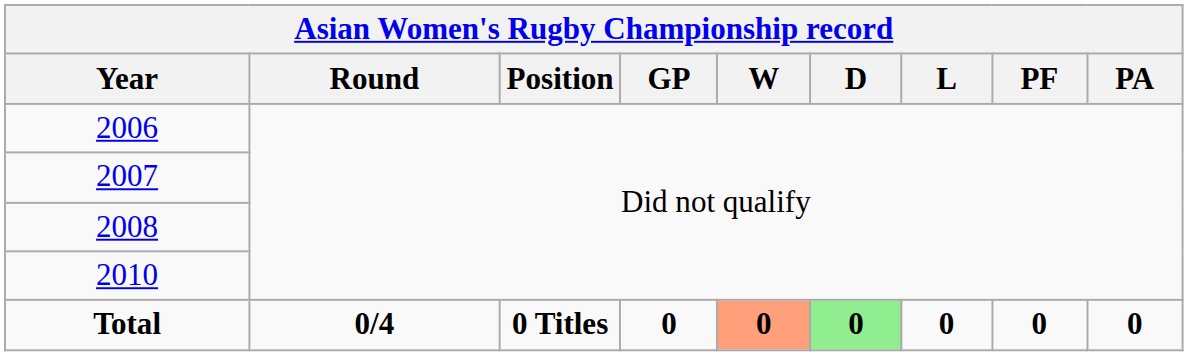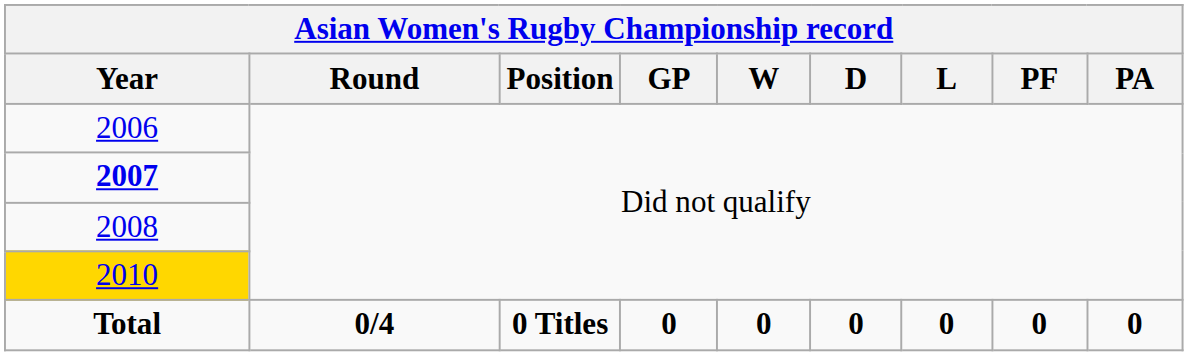2007 | Asian Women's Rugby Championship record / Year: normal -> bold
2010 | Asian Women's Rugby Championship record / Year: no background -> gold background
Total | Asian Women's Rugby Championship record / W: lightsalmon background -> no background
Total | Asian Women's Rugby Championship record / D: lightgreen background -> no background
